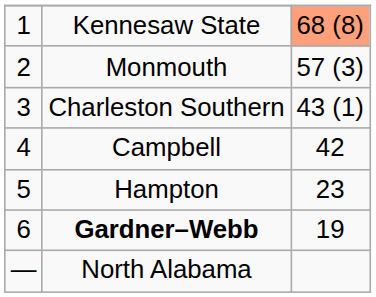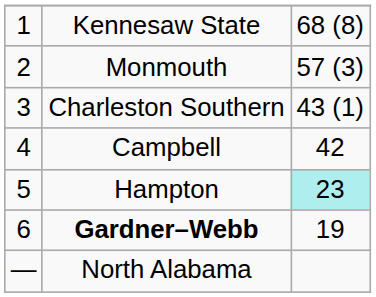Kennesaw State | column 3: lightsalmon background -> no background
Hampton | column 3: no background -> paleturquoise background
